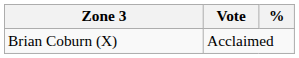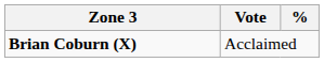Brian Coburn (X) | Zone 3: normal -> bold
